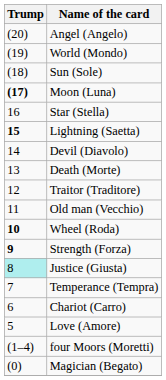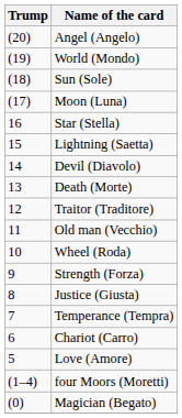Moon (Luna) | Trump: bold -> normal
Lightning (Saetta) | Trump: bold -> normal
Wheel (Roda) | Trump: bold -> normal
Strength (Forza) | Trump: bold -> normal
Justice (Giusta) | Trump: paleturquoise background -> no background
